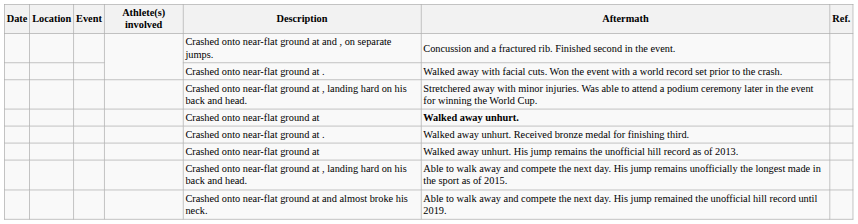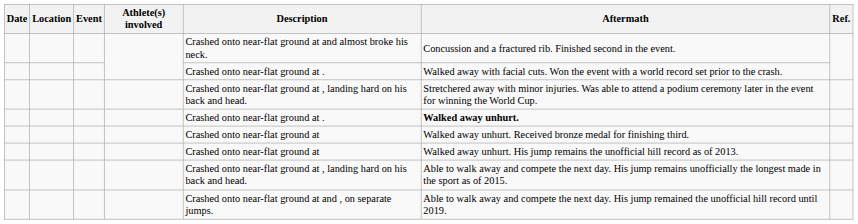row 2 | Description: Crashed onto near-flat ground at and , on separate jumps. -> Crashed onto near-flat ground at and almost broke his neck.
row 5 | Description: Crashed onto near-flat ground at -> Crashed onto near-flat ground at .
row 6 | Description: Crashed onto near-flat ground at . -> Crashed onto near-flat ground at
row 9 | Description: Crashed onto near-flat ground at and almost broke his neck. -> Crashed onto near-flat ground at and , on separate jumps.
